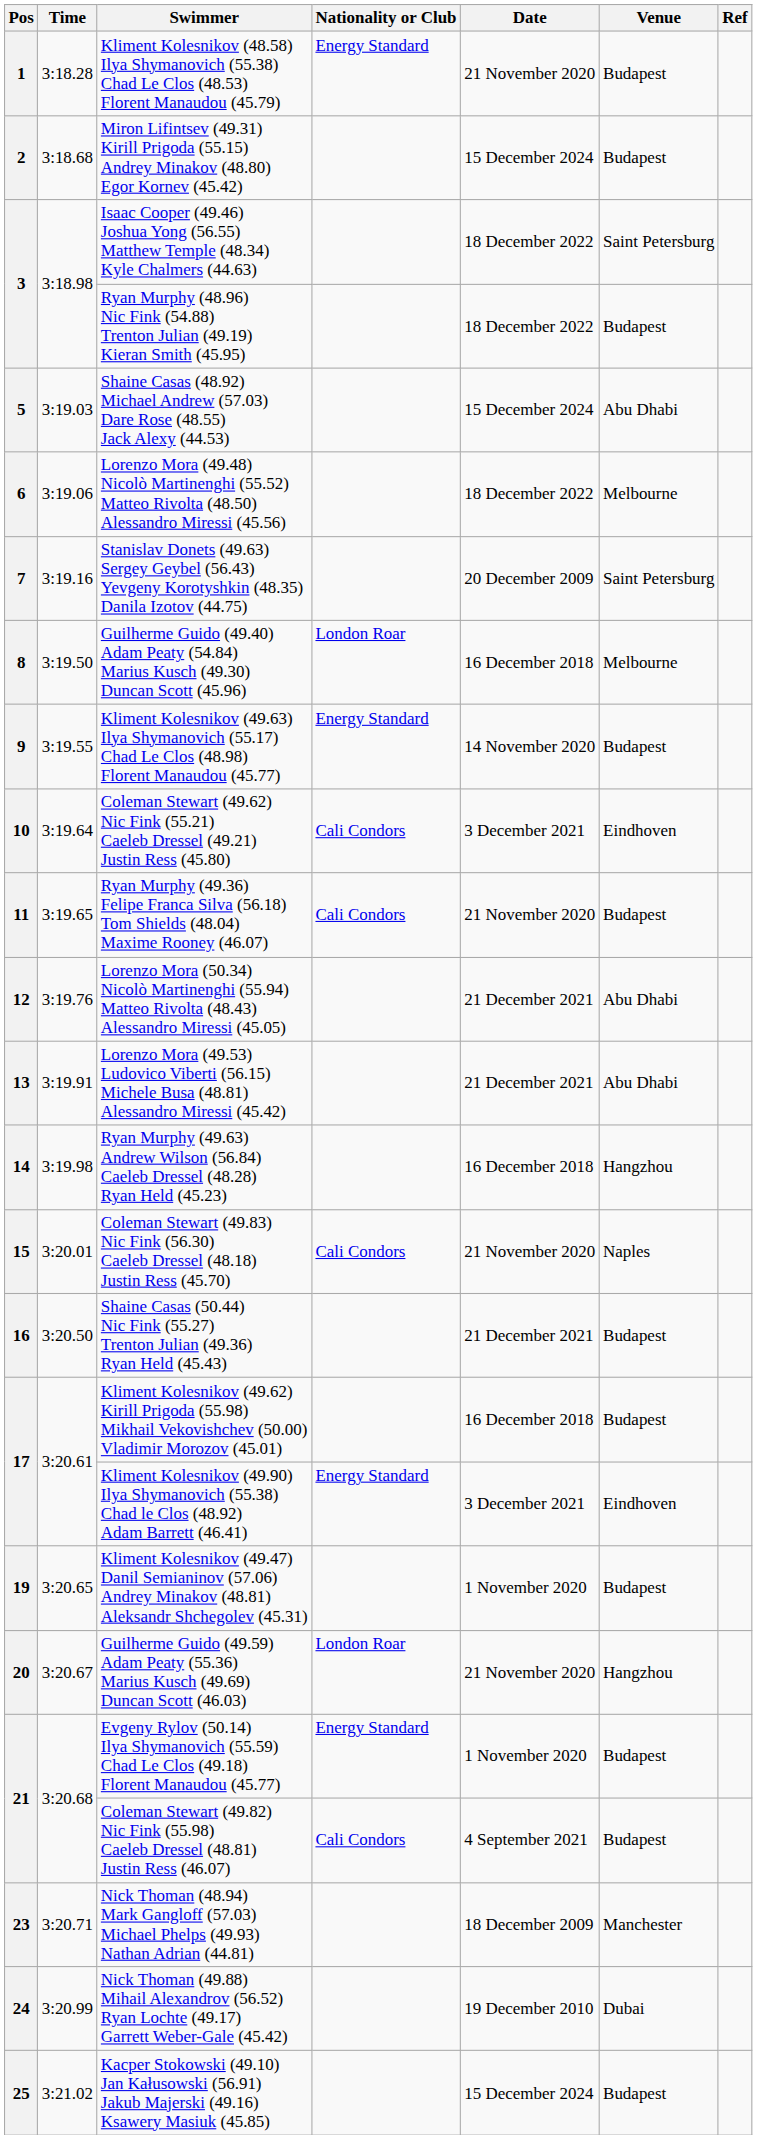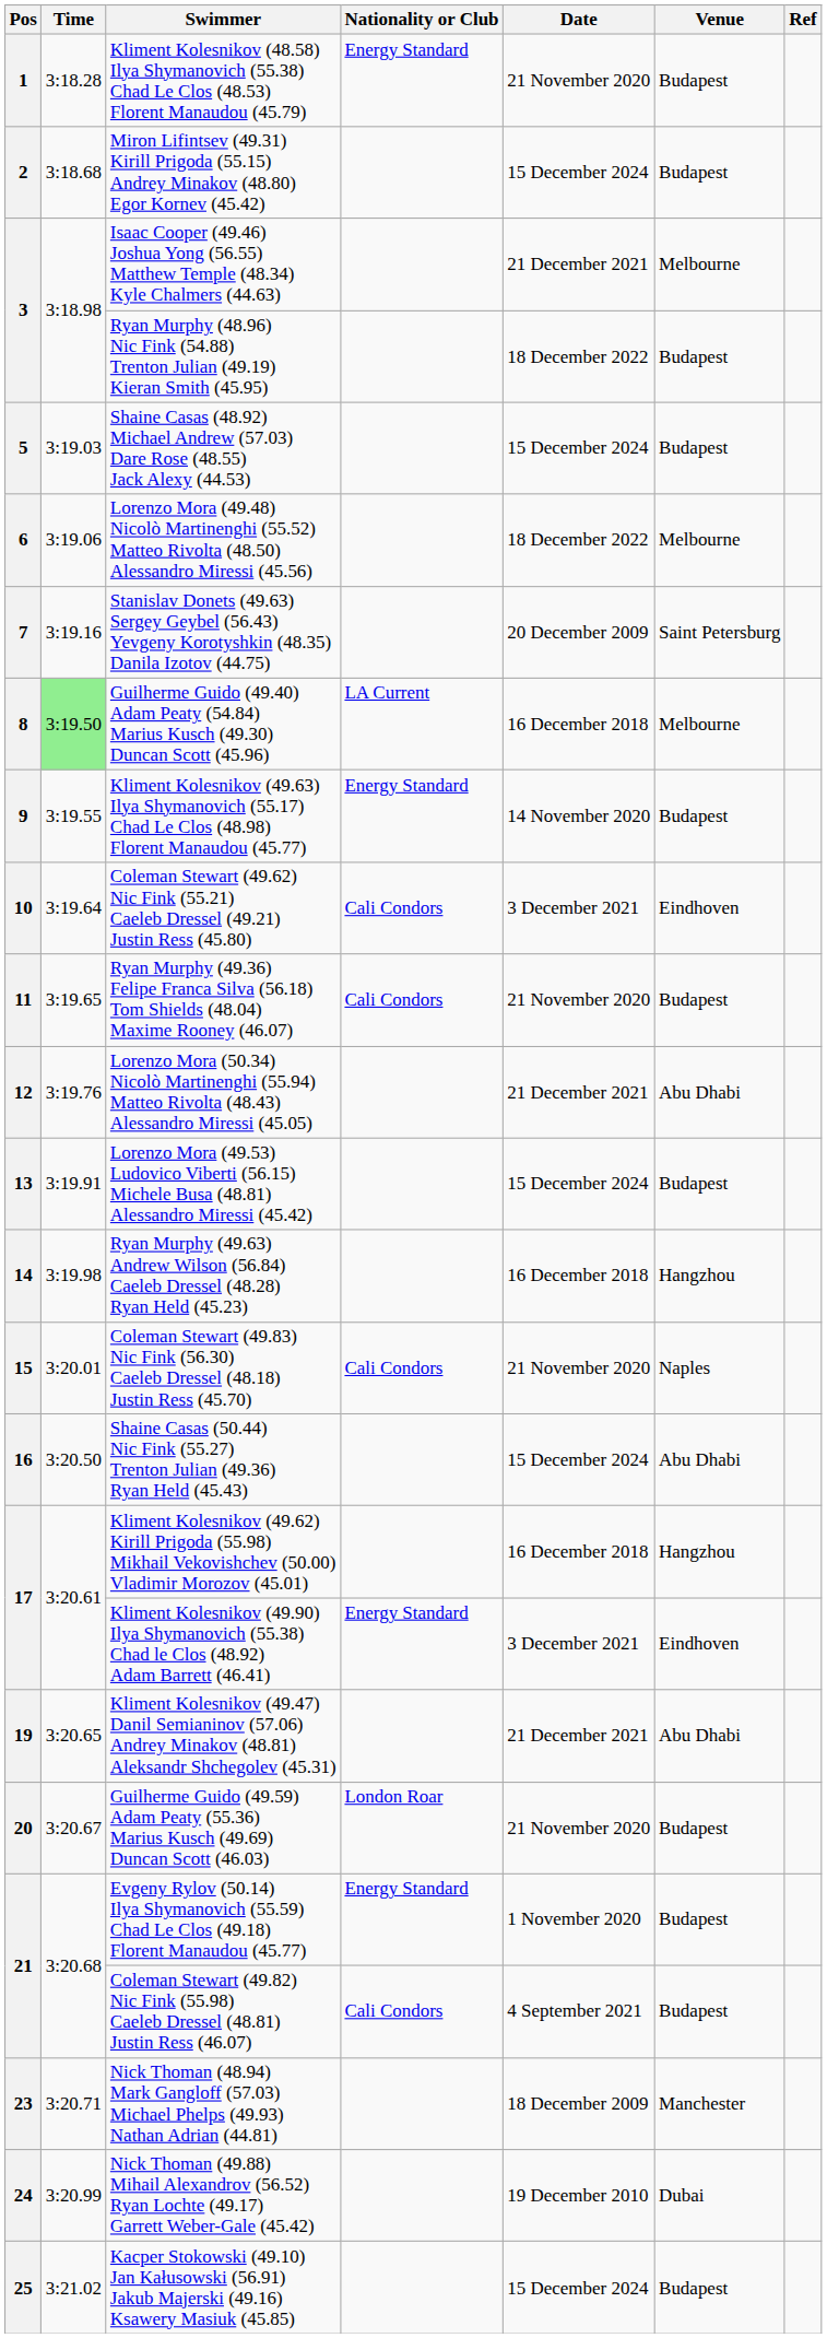row 4 | Date: 18 December 2022 -> 21 December 2021
row 4 | Venue: Saint Petersburg -> Melbourne
row 6 | Venue: Abu Dhabi -> Budapest
row 9 | Time: no background -> lightgreen background
row 9 | Nationality or Club: London Roar -> LA Current
row 14 | Date: 21 December 2021 -> 15 December 2024
row 14 | Venue: Abu Dhabi -> Budapest
row 17 | Date: 21 December 2021 -> 15 December 2024
row 17 | Venue: Budapest -> Abu Dhabi
row 18 | Venue: Budapest -> Hangzhou
row 20 | Date: 1 November 2020 -> 21 December 2021
row 20 | Venue: Budapest -> Abu Dhabi
row 21 | Venue: Hangzhou -> Budapest
